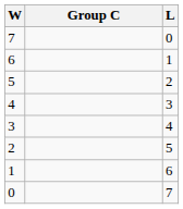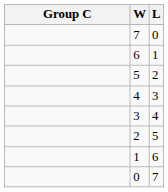columns swapped: Group C <-> W
